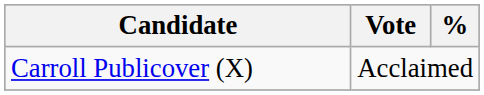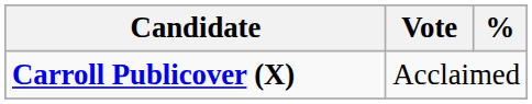Carroll Publicover (X) | Candidate: normal -> bold
